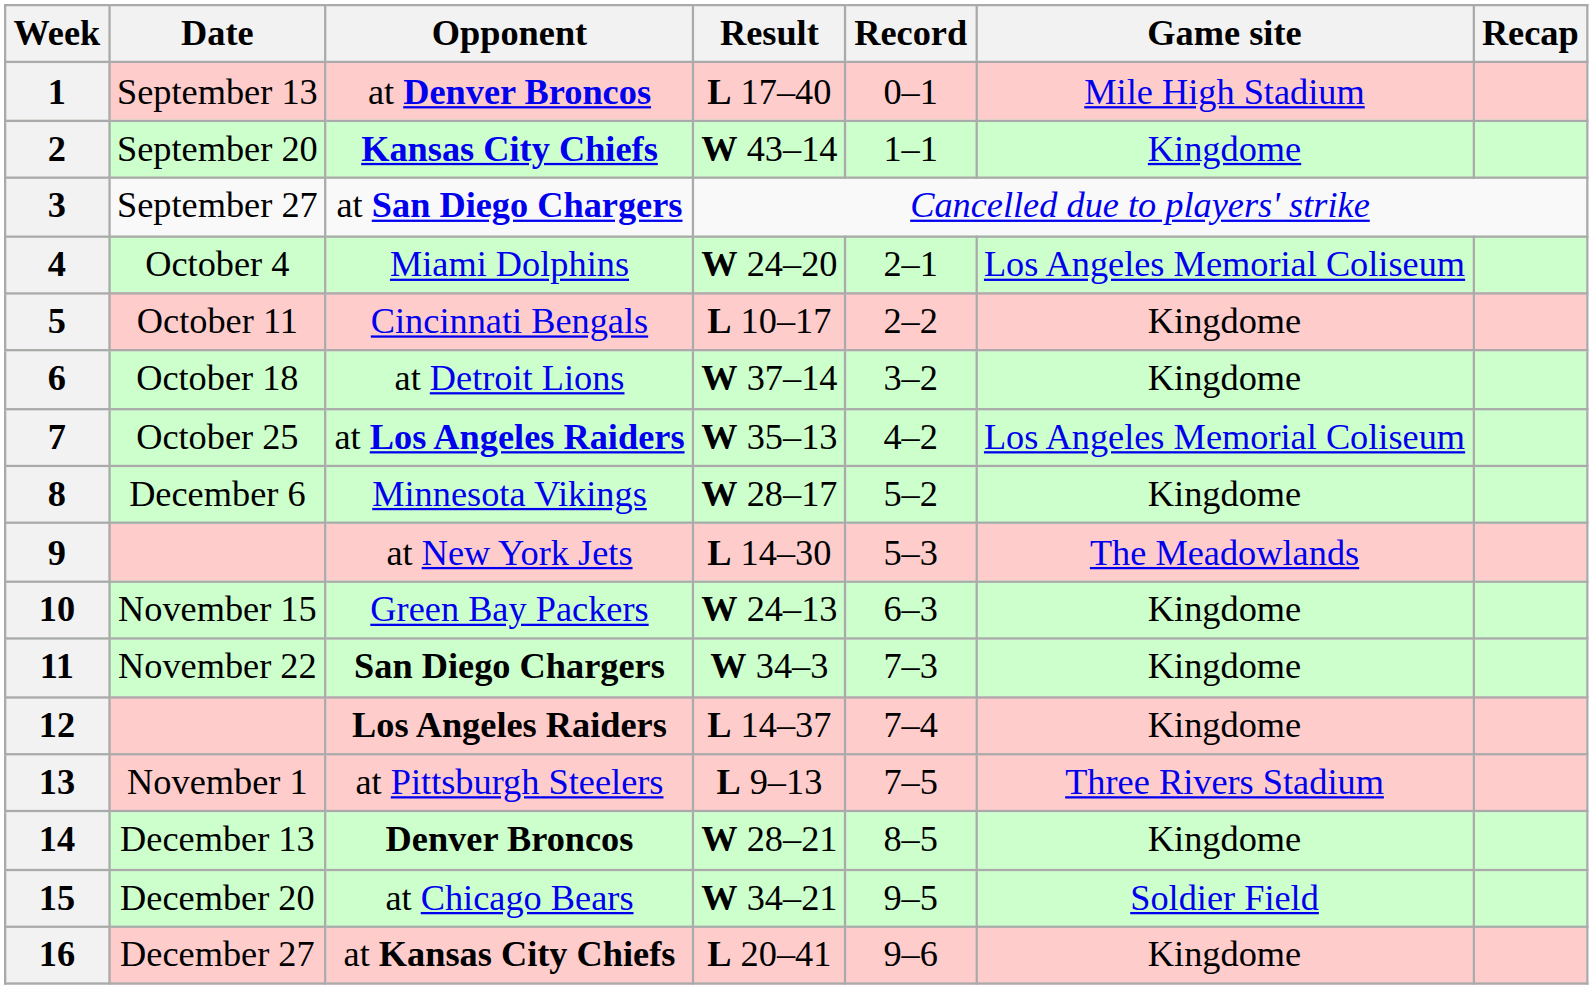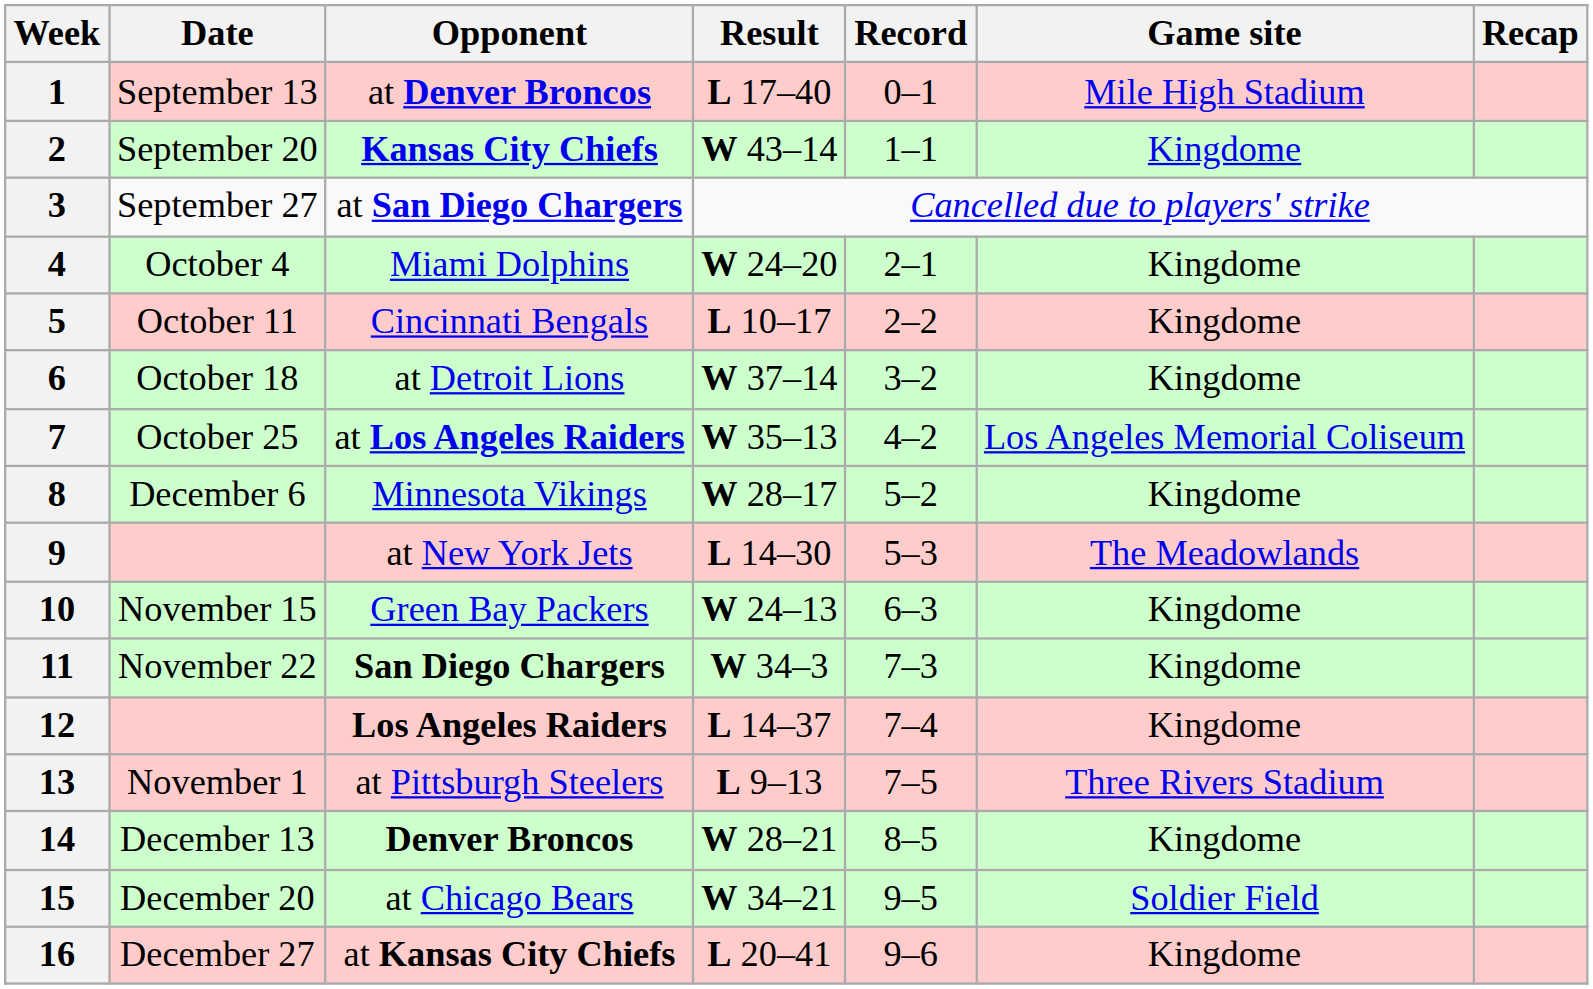4 | Game site: Los Angeles Memorial Coliseum -> Kingdome
